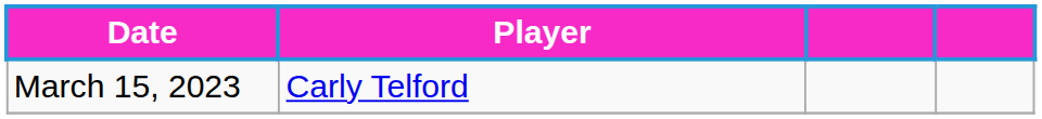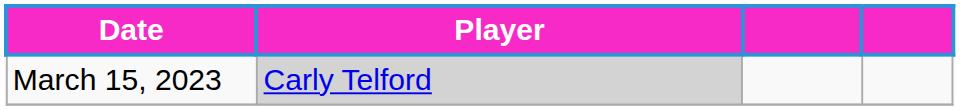March 15, 2023 | Player: no background -> lightgrey background
